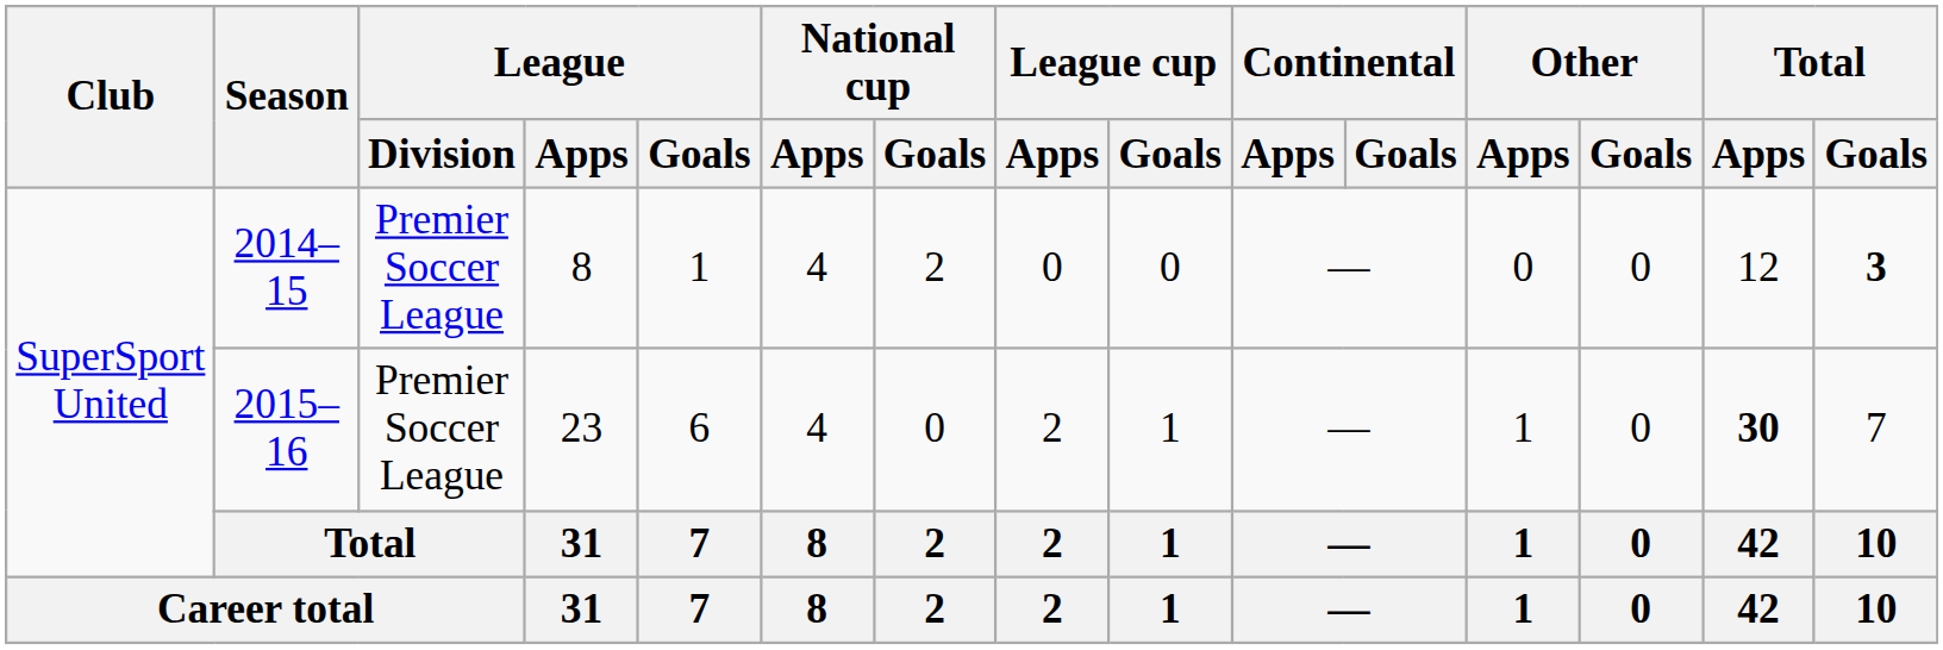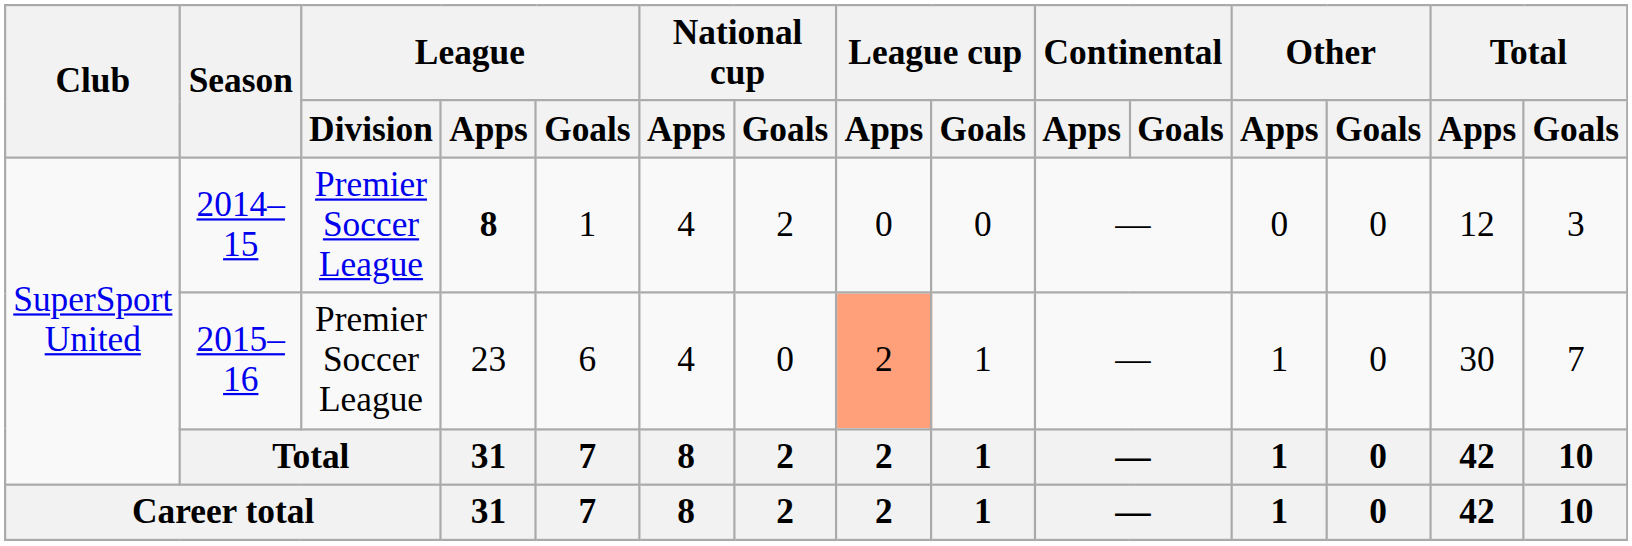2014–15 | League / Apps: normal -> bold
2014–15 | Total / Goals: bold -> normal
2015–16 | League cup / Apps: no background -> lightsalmon background
2015–16 | Total / Apps: bold -> normal
